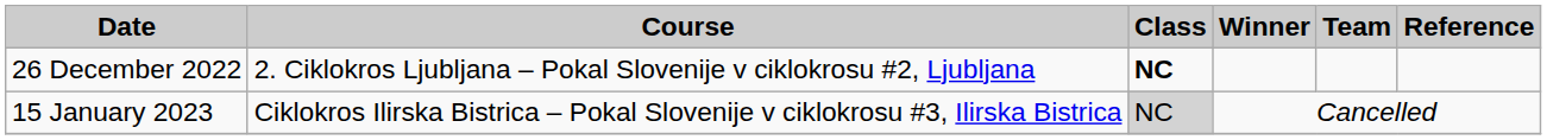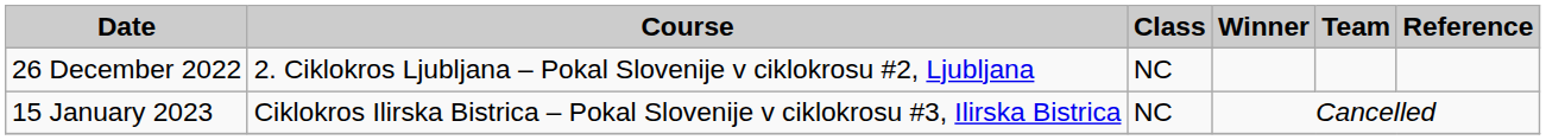26 December 2022 | Class: bold -> normal
15 January 2023 | Class: lightgrey background -> no background
